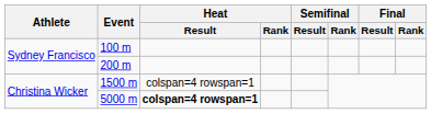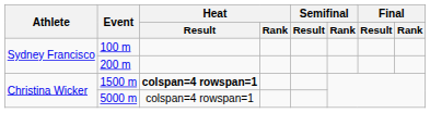1500 m | Heat / Result: normal -> bold
5000 m | Heat / Result: bold -> normal
